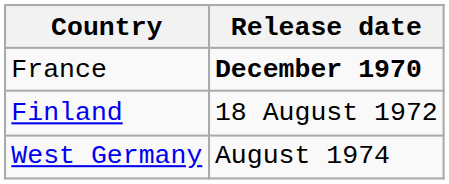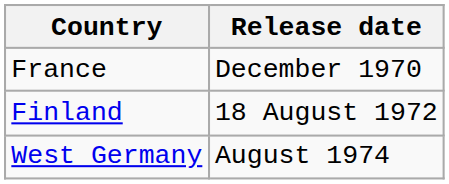France | Release date: bold -> normal
